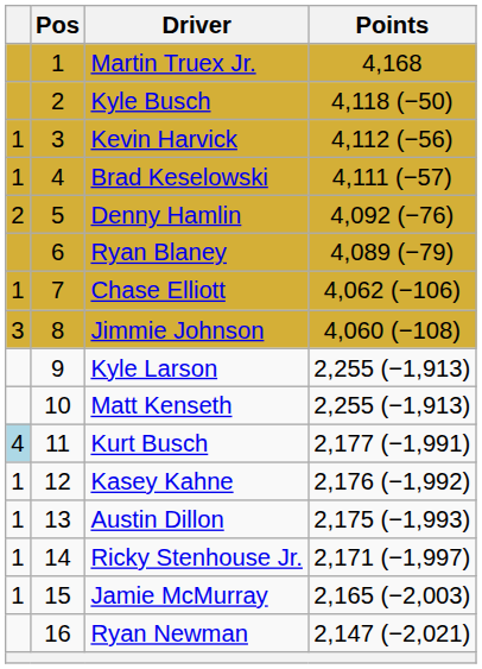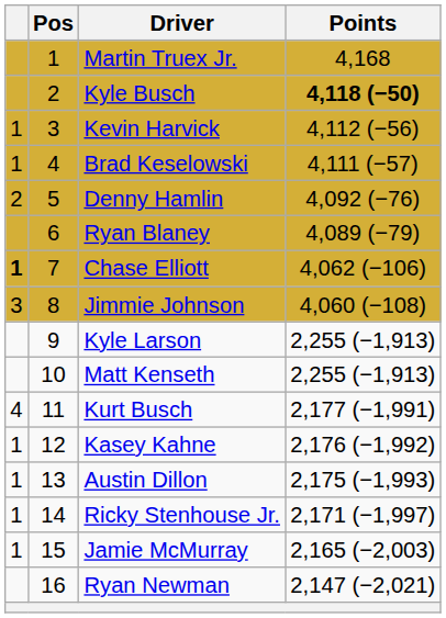Kyle Busch | Points: normal -> bold
Chase Elliott | column 1: normal -> bold
Kurt Busch | column 1: lightblue background -> no background
